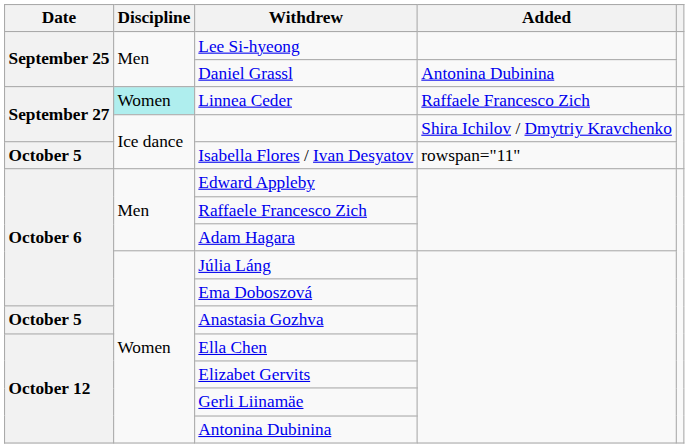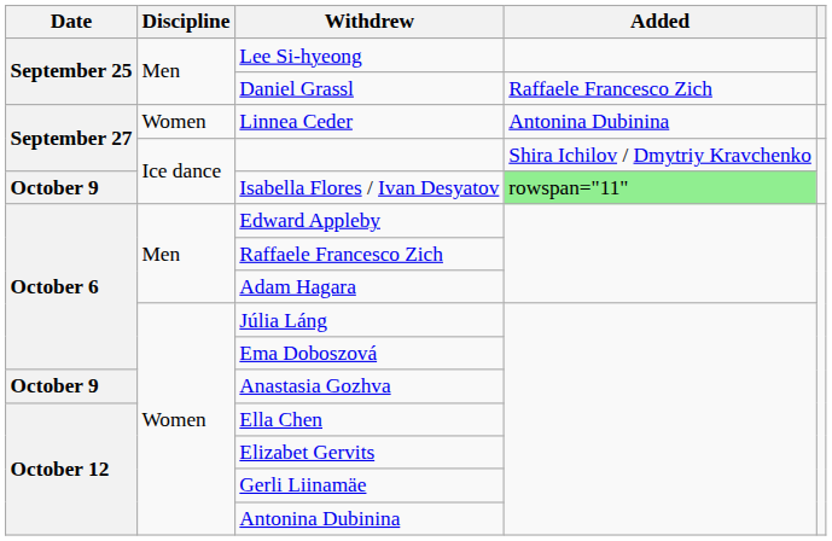Daniel Grassl | Added: Antonina Dubinina -> Raffaele Francesco Zich
Linnea Ceder | Discipline: paleturquoise background -> no background
Linnea Ceder | Added: Raffaele Francesco Zich -> Antonina Dubinina
Isabella Flores / Ivan Desyatov | Date: October 5 -> October 9
Isabella Flores / Ivan Desyatov | Added: no background -> lightgreen background
Anastasia Gozhva | Date: October 5 -> October 9
